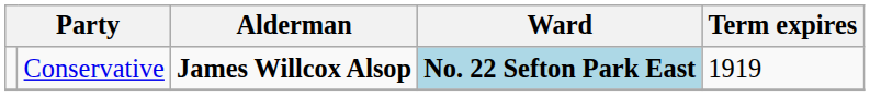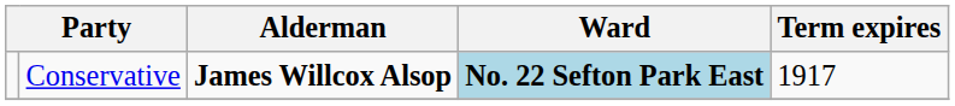Conservative | Term expires: 1919 -> 1917
